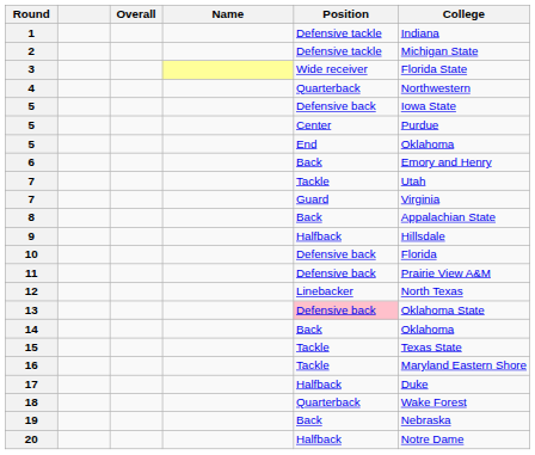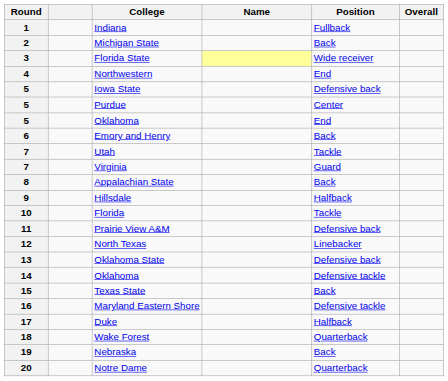columns swapped: Overall <-> College
1 | Position: Defensive tackle -> Fullback
2 | Position: Defensive tackle -> Back
4 | Position: Quarterback -> End
10 | Position: Defensive back -> Tackle
13 | Position: pink background -> no background
14 | Position: Back -> Defensive tackle
15 | Position: Tackle -> Back
16 | Position: Tackle -> Defensive tackle
20 | Position: Halfback -> Quarterback
